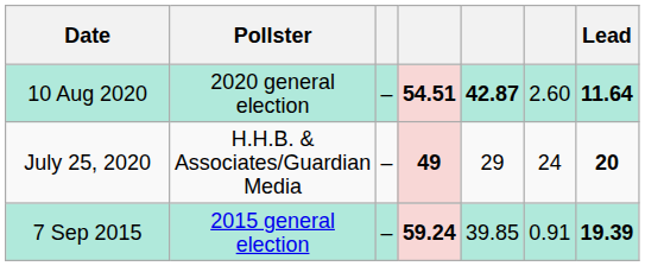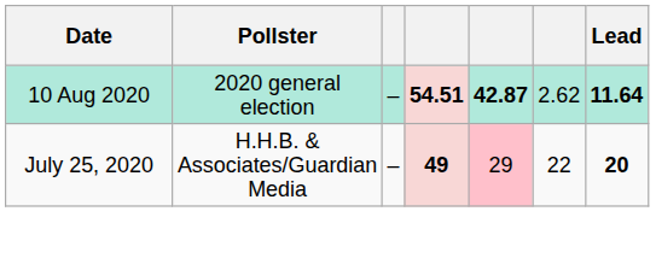10 Aug 2020 | column 6: 2.60 -> 2.62
July 25, 2020 | column 5: no background -> pink background
July 25, 2020 | column 6: 24 -> 22
- row: 7 Sep 2015 | 2015 general election | – | 59.24 | 39.85 | 0.91 | 19.39
